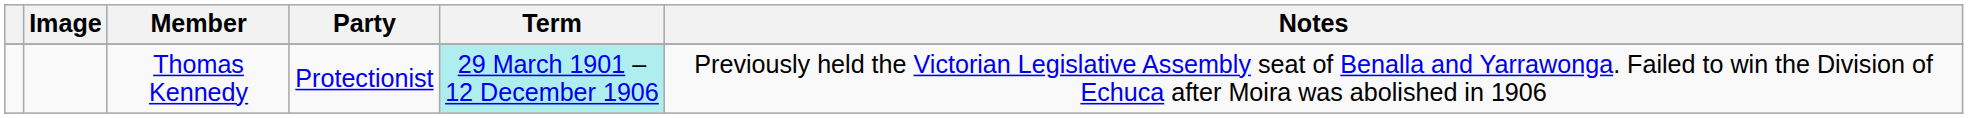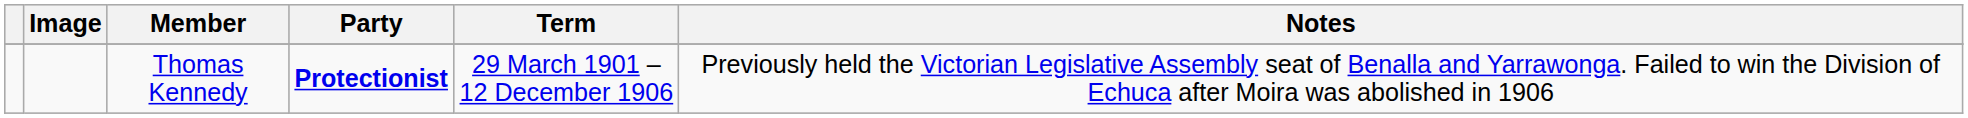Thomas Kennedy | Party: normal -> bold
Thomas Kennedy | Term: paleturquoise background -> no background
